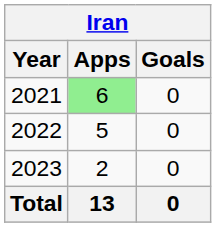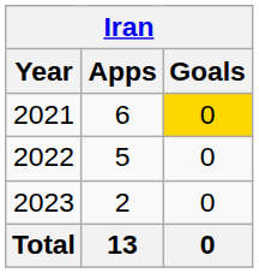2021 | Apps: lightgreen background -> no background
2021 | Goals: no background -> gold background
